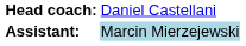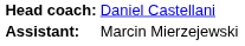Assistant: | column 2: lightblue background -> no background
